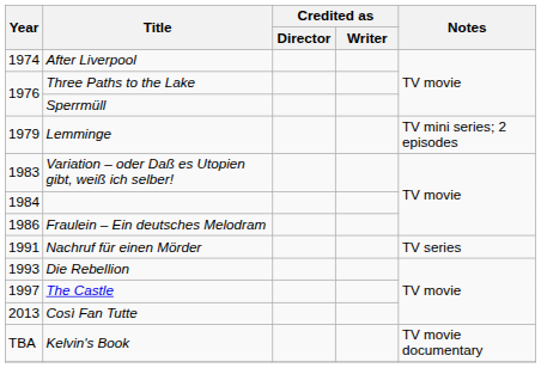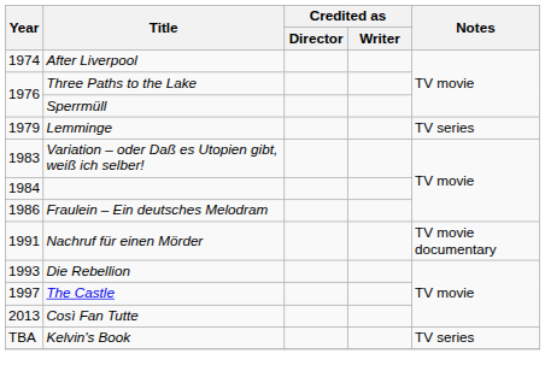Lemminge | Notes: TV mini series; 2 episodes -> TV series
Nachruf für einen Mörder | Notes: TV series -> TV movie documentary
Kelvin's Book | Notes: TV movie documentary -> TV series
